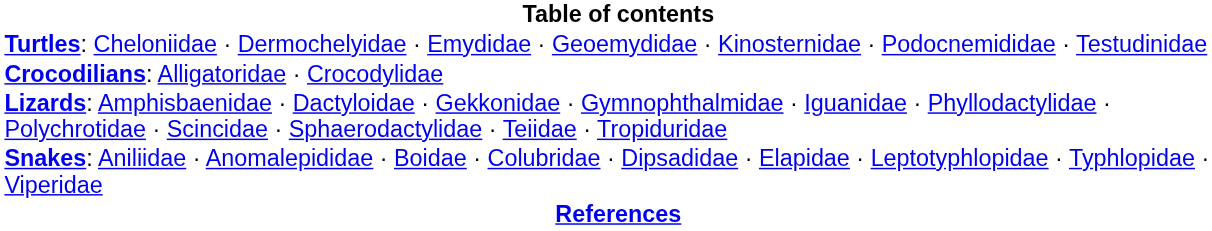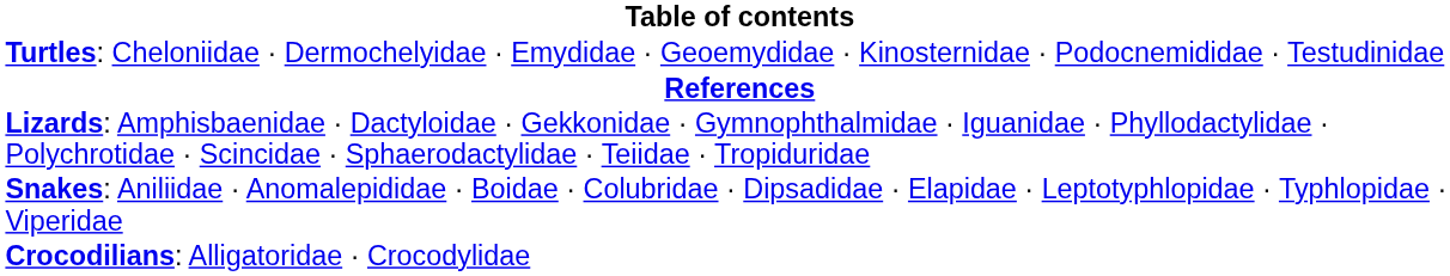row 3 | column 1: Crocodilians: Alligatoridae · Crocodylidae -> References
row 6 | column 1: References -> Crocodilians: Alligatoridae · Crocodylidae
